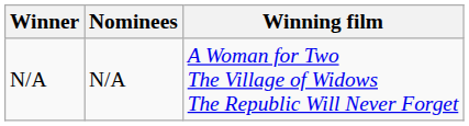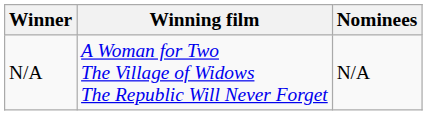columns swapped: Winning film <-> Nominees
